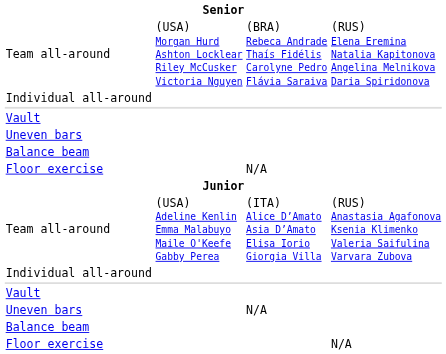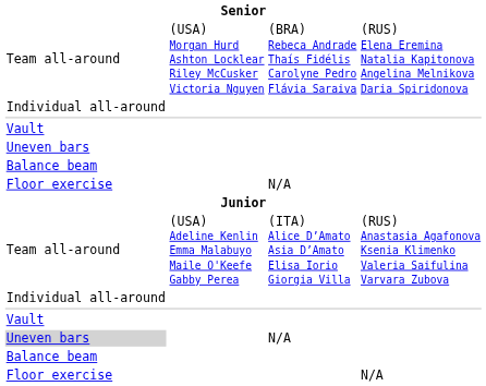Uneven bars / N/A | column 1: no background -> lightgrey background
